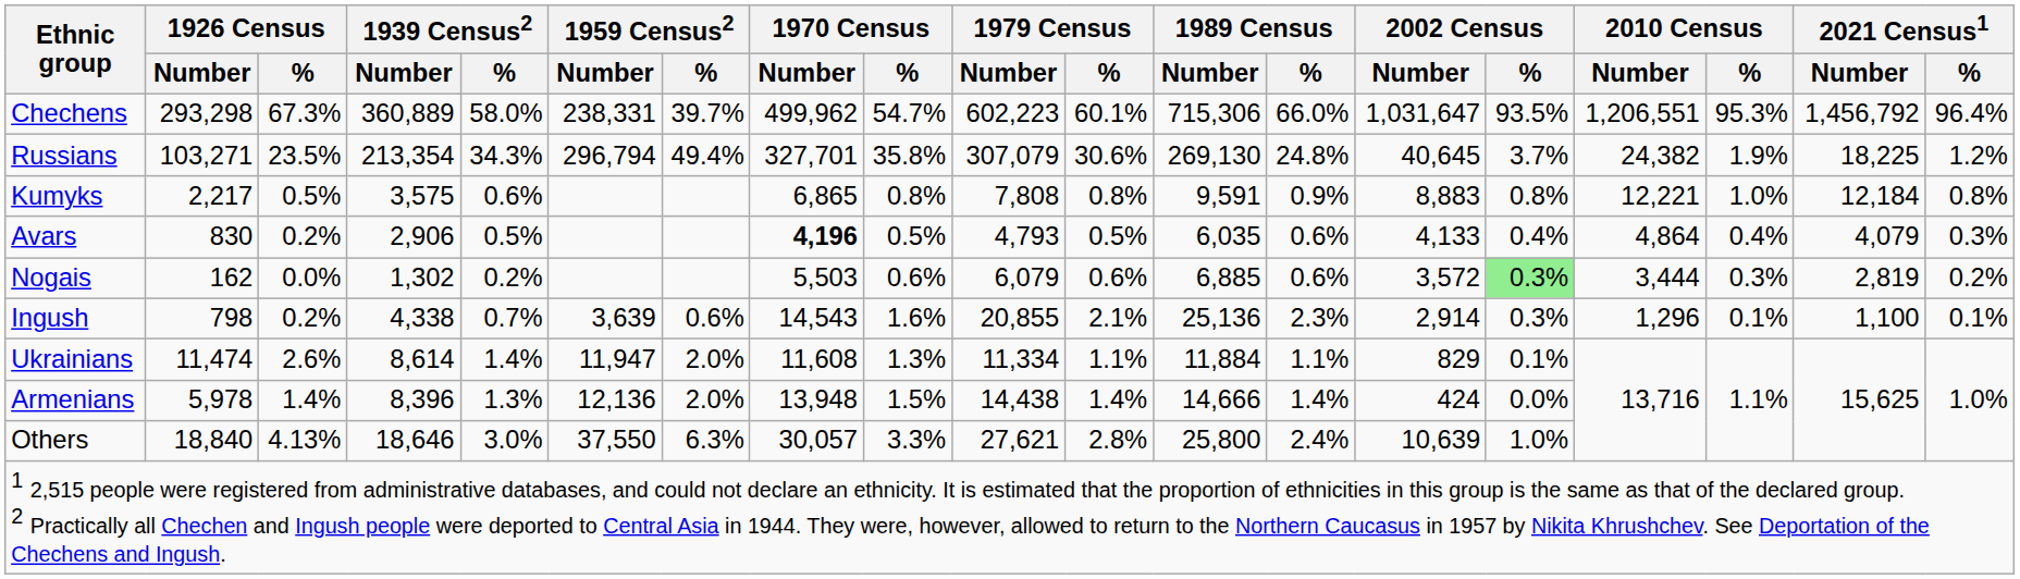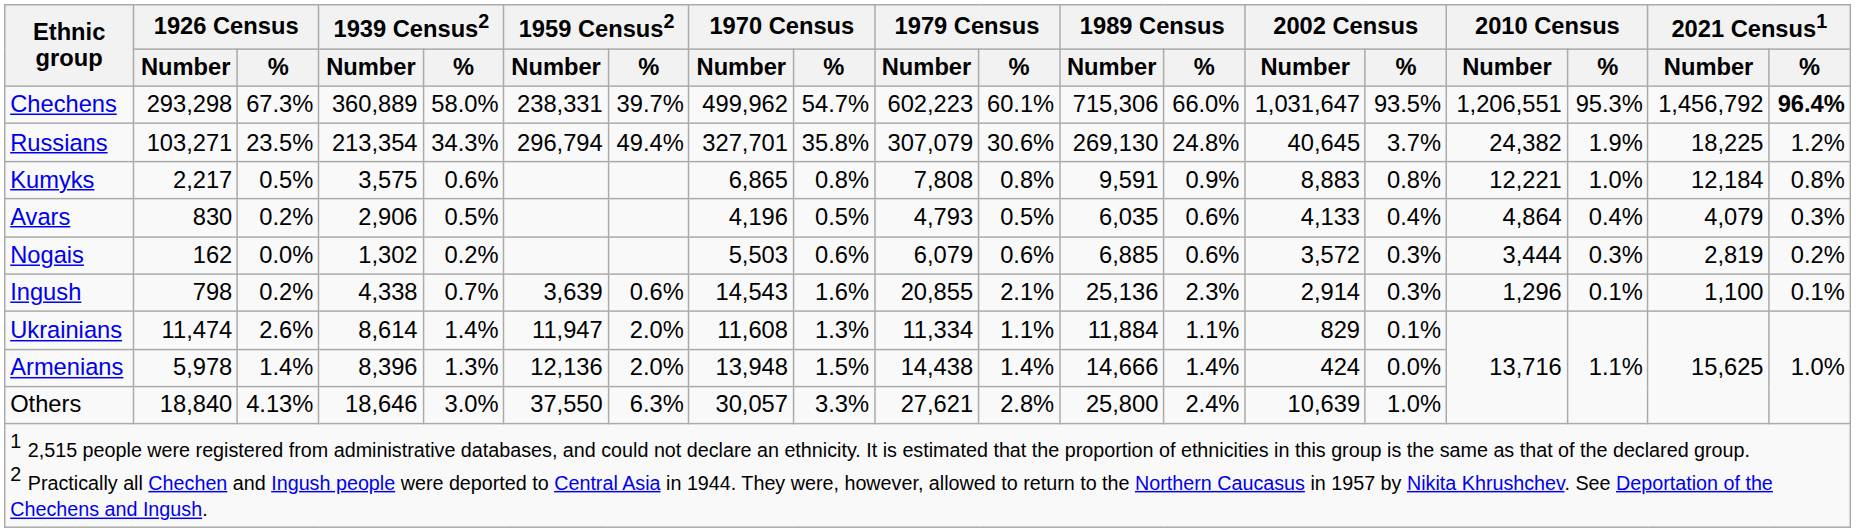Chechens | 2021 Census1 / %: normal -> bold
Avars | 1970 Census / Number: bold -> normal
Nogais | 2002 Census / %: lightgreen background -> no background
